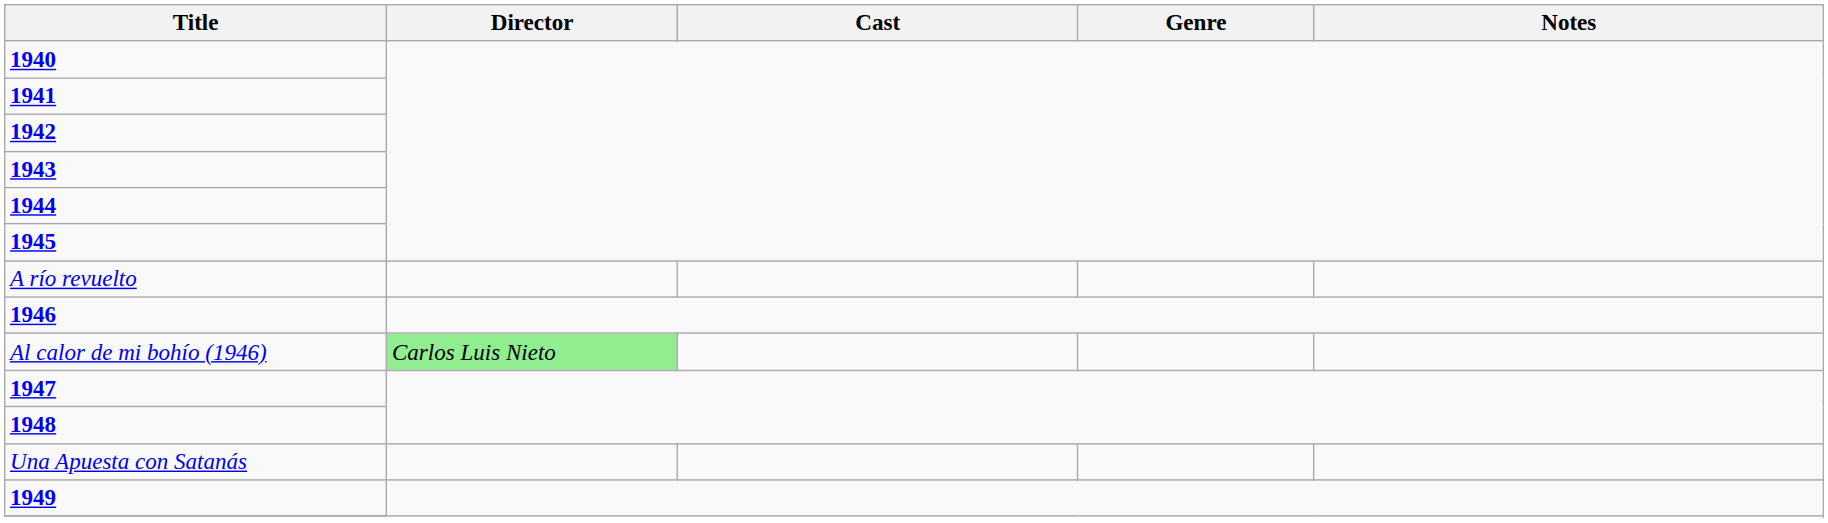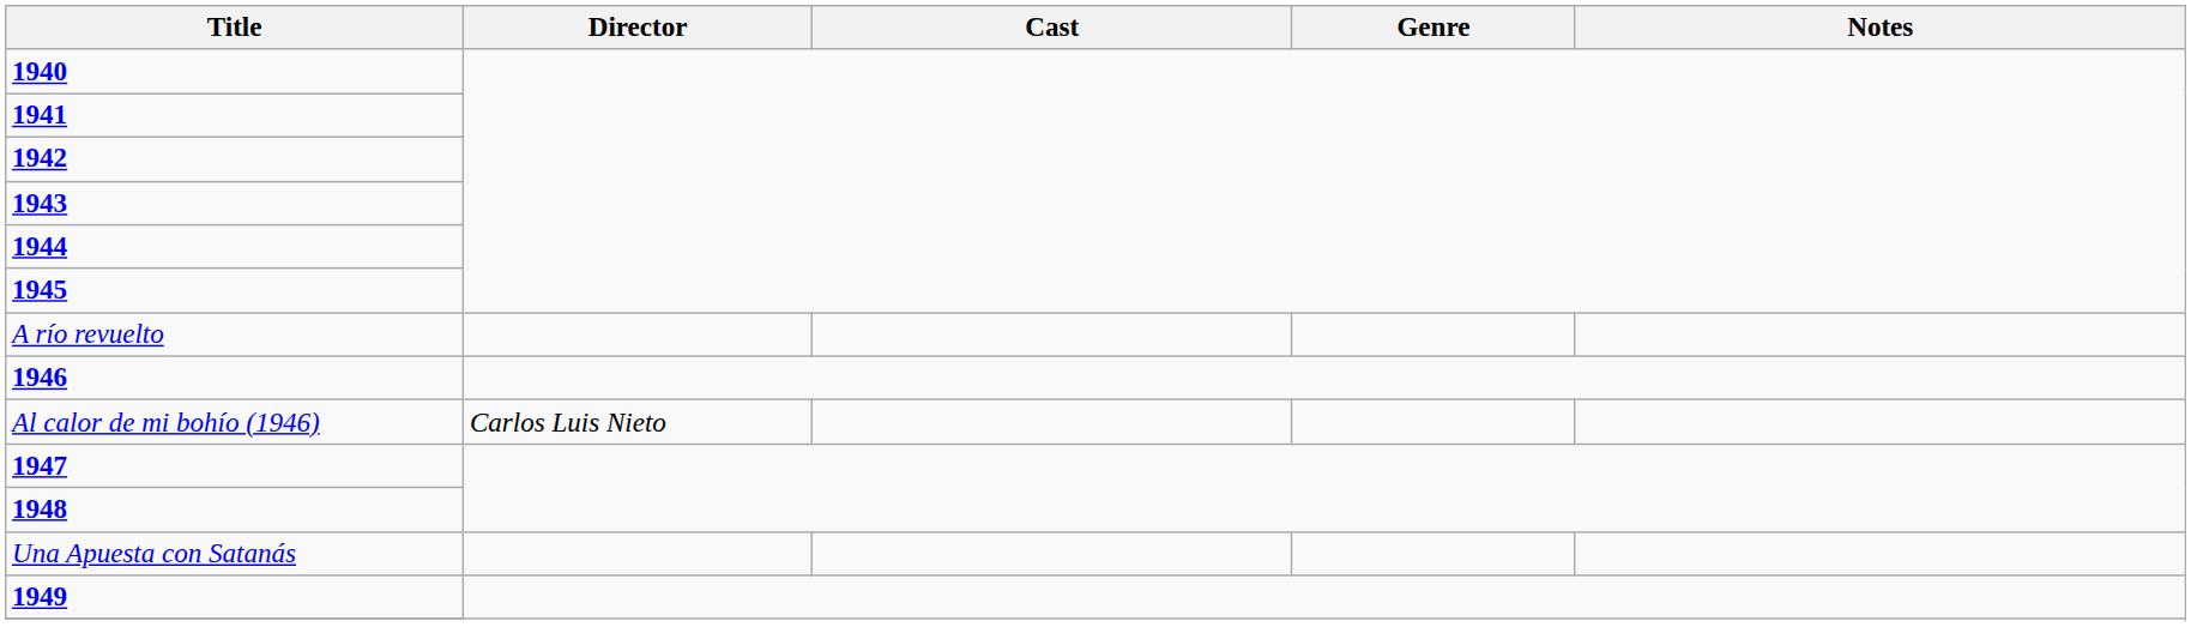Al calor de mi bohío (1946) | Director: lightgreen background -> no background
